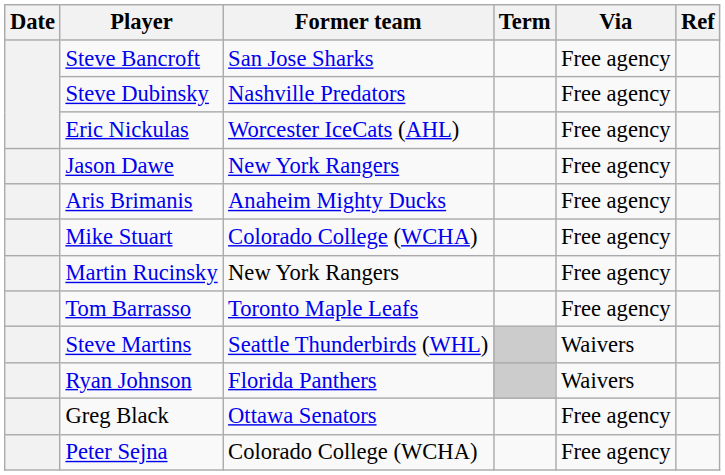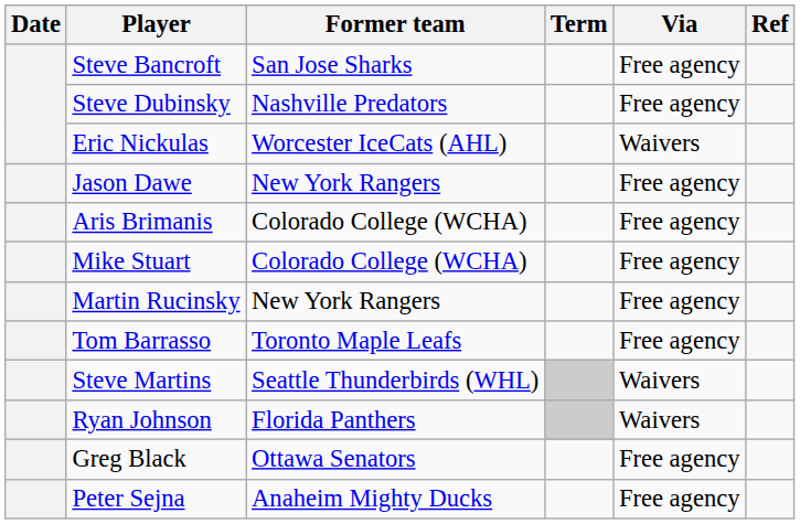Eric Nickulas | Via: Free agency -> Waivers
Aris Brimanis | Former team: Anaheim Mighty Ducks -> Colorado College (WCHA)
Peter Sejna | Former team: Colorado College (WCHA) -> Anaheim Mighty Ducks
